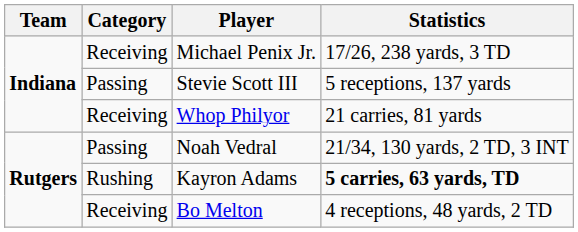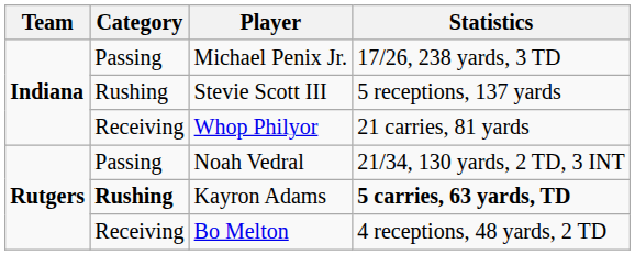Michael Penix Jr. | Category: Receiving -> Passing
Stevie Scott III | Category: Passing -> Rushing
Kayron Adams | Category: normal -> bold
